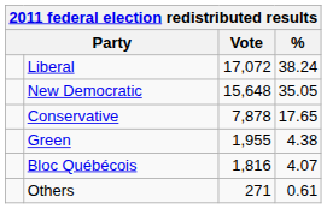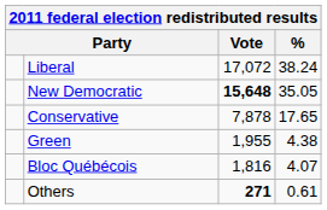New Democratic | Vote: normal -> bold
Others | Vote: normal -> bold
